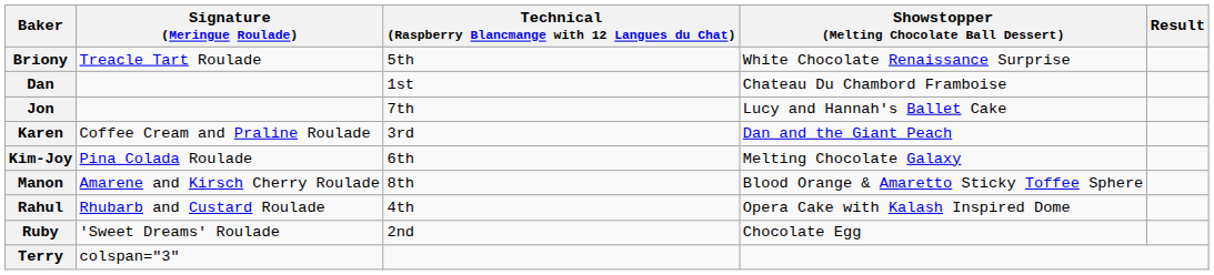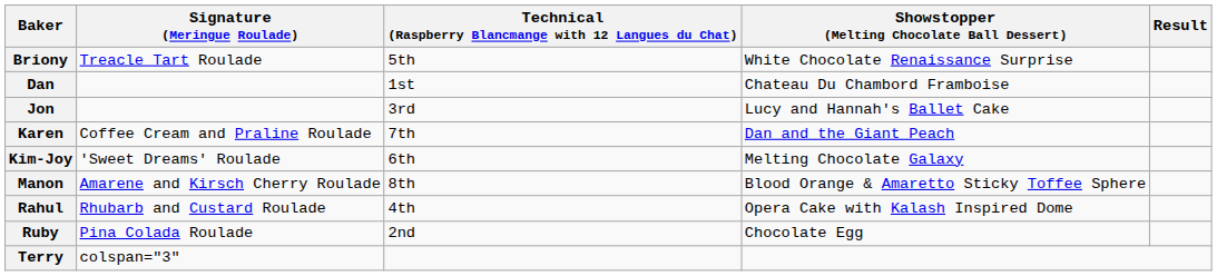Jon | Technical (Raspberry Blancmange with 12 Langues du Chat): 7th -> 3rd
Karen | Technical (Raspberry Blancmange with 12 Langues du Chat): 3rd -> 7th
Kim-Joy | Signature (Meringue Roulade): Pina Colada Roulade -> 'Sweet Dreams' Roulade
Ruby | Signature (Meringue Roulade): 'Sweet Dreams' Roulade -> Pina Colada Roulade
